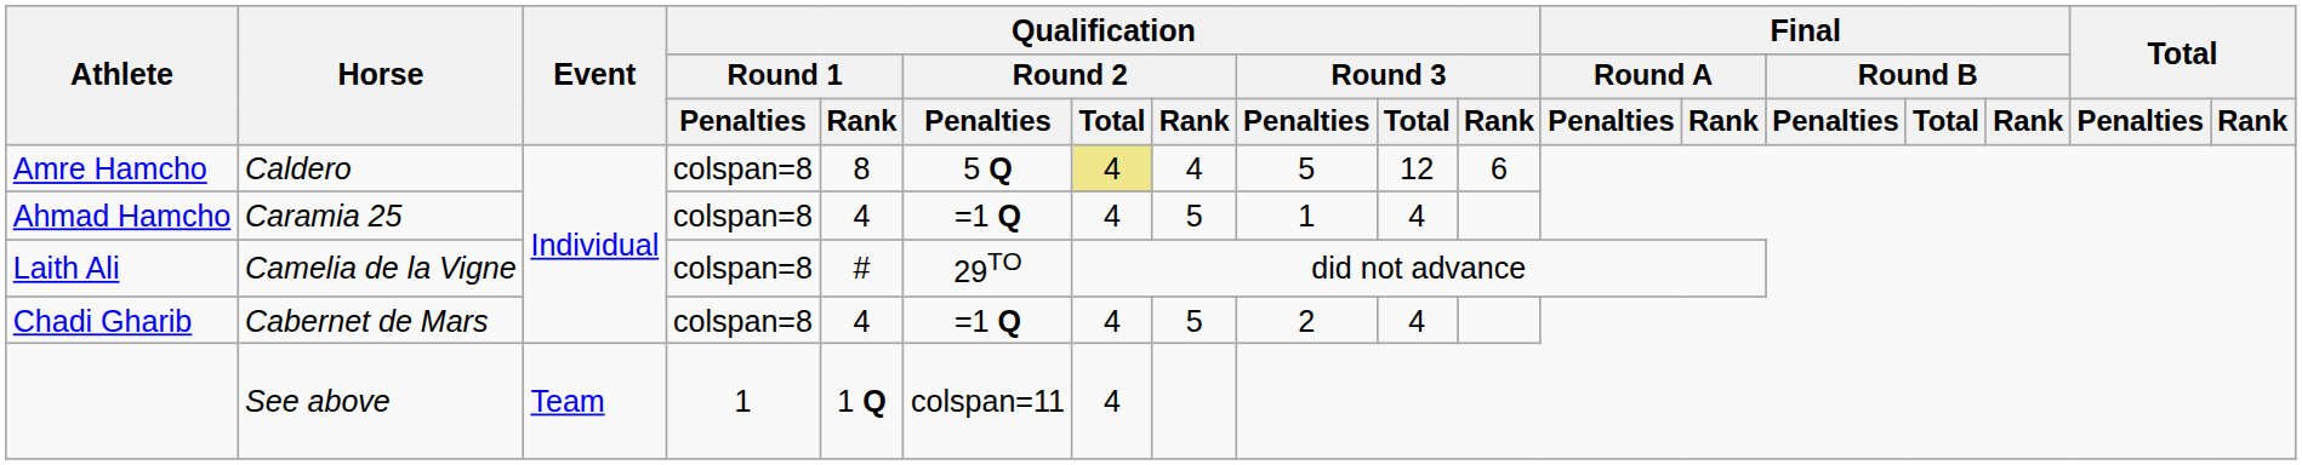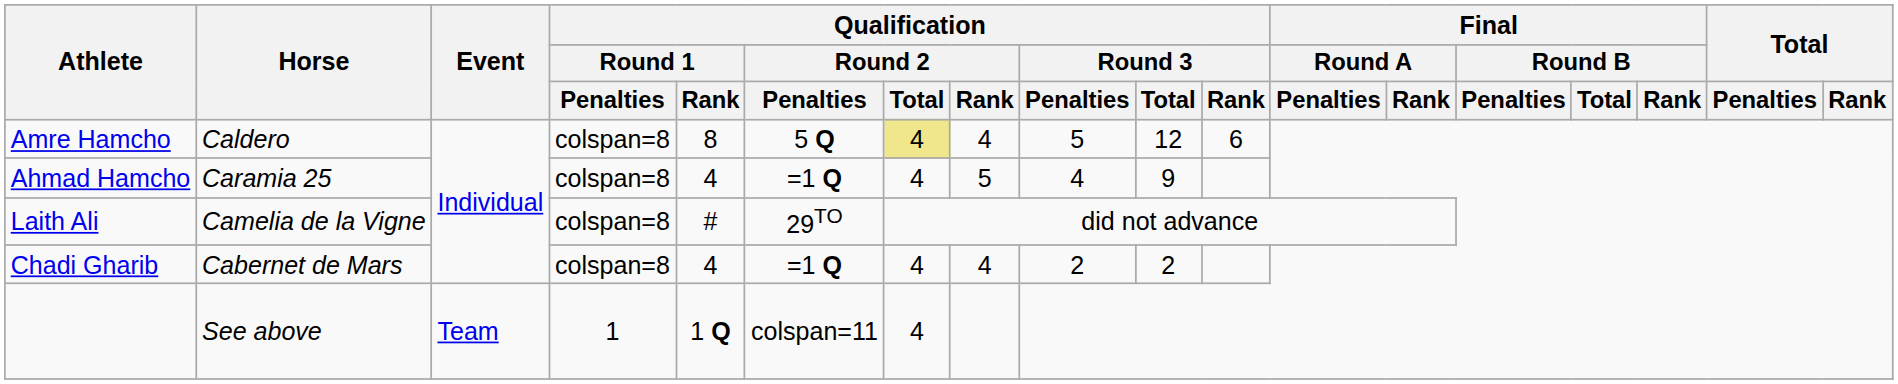Ahmad Hamcho | Qualification / Round 3 / Penalties: 1 -> 4
Ahmad Hamcho | Qualification / Round 3 / Total: 4 -> 9
Chadi Gharib | Qualification / Round 2 / Rank: 5 -> 4
Chadi Gharib | Qualification / Round 3 / Total: 4 -> 2
